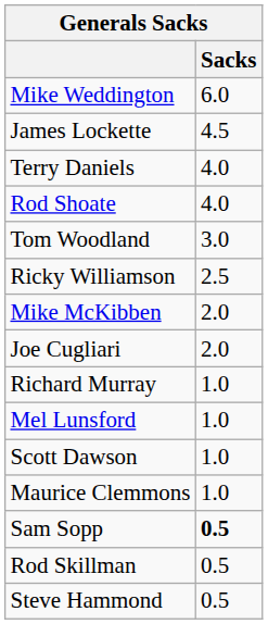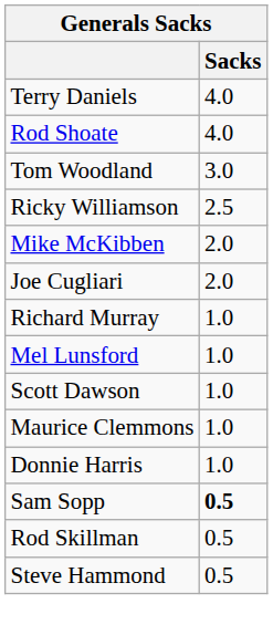- row: Mike Weddington | 6.0
- row: James Lockette | 4.5
+ row: Donnie Harris | 1.0
